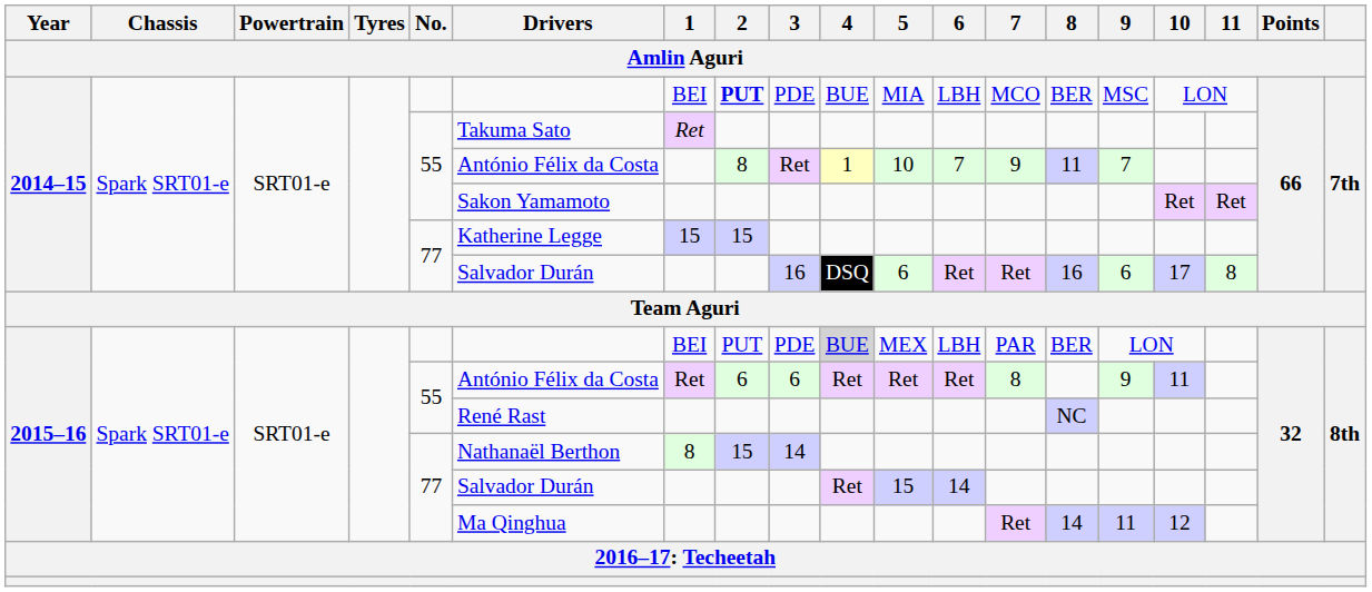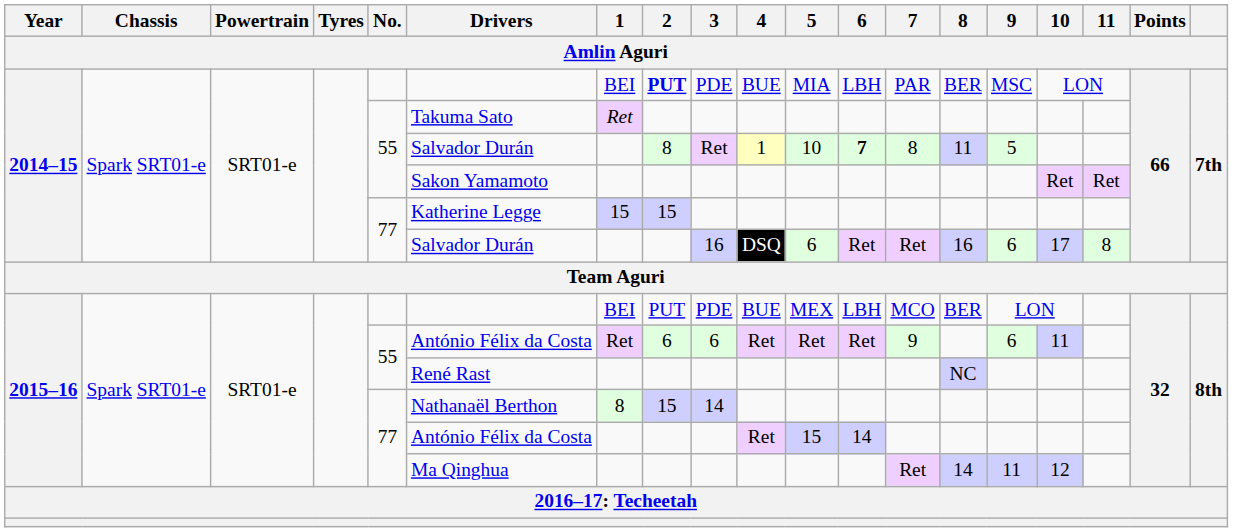row 3 | 7: MCO -> PAR
row 5 | Drivers: António Félix da Costa -> Salvador Durán
row 5 | 6: normal -> bold
row 5 | 7: 9 -> 8
row 5 | 9: 7 -> 5
row 10 | 4: lightgrey background -> no background
row 10 | 7: PAR -> MCO
row 11 | 7: 8 -> 9
row 11 | 9: 9 -> 6
row 14 | Drivers: Salvador Durán -> António Félix da Costa
